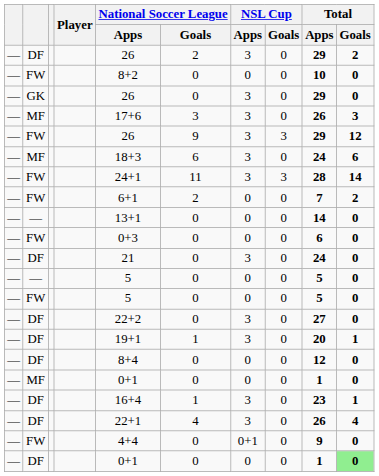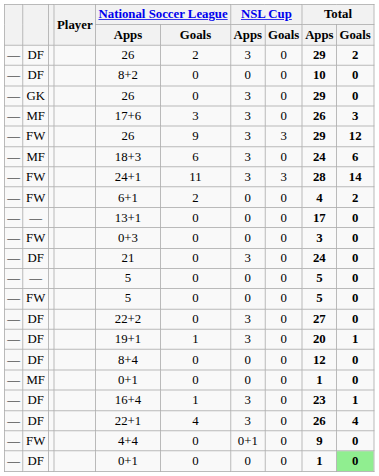row 4 | column 2: FW -> DF
row 10 | Total / Apps: 7 -> 4
row 11 | Total / Apps: 14 -> 17
row 12 | Total / Apps: 6 -> 3
